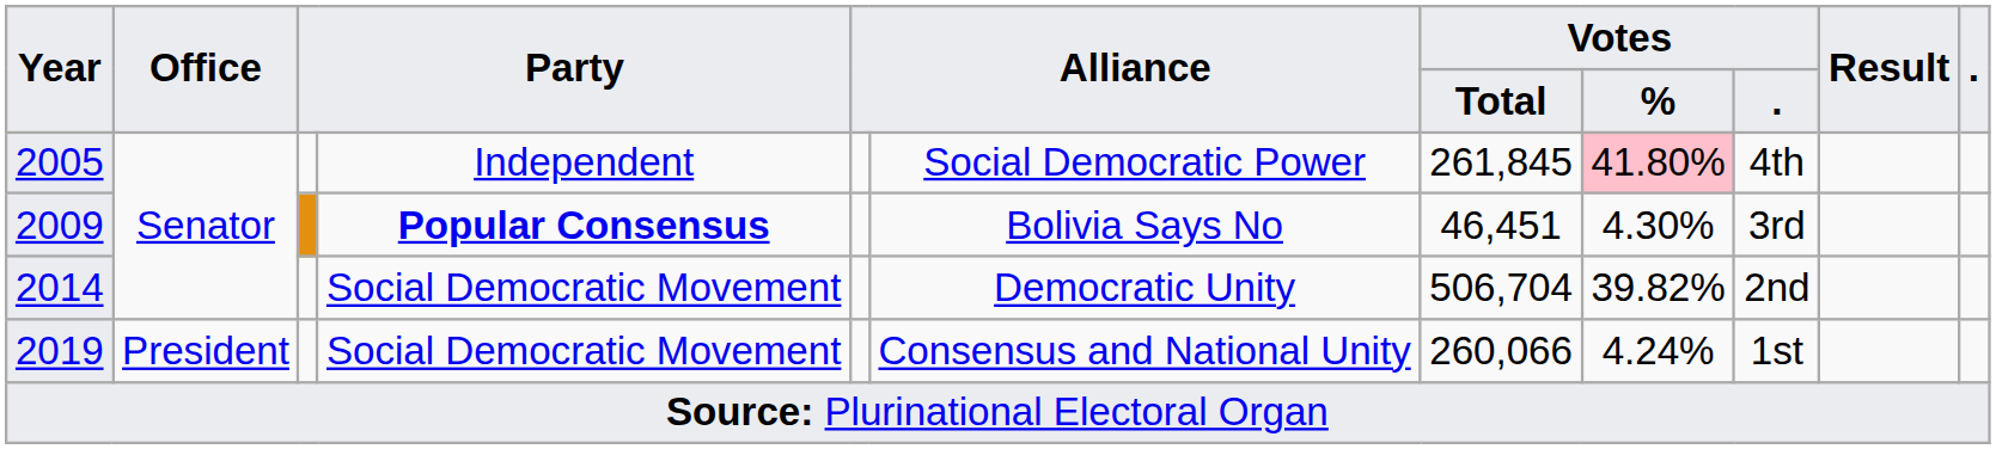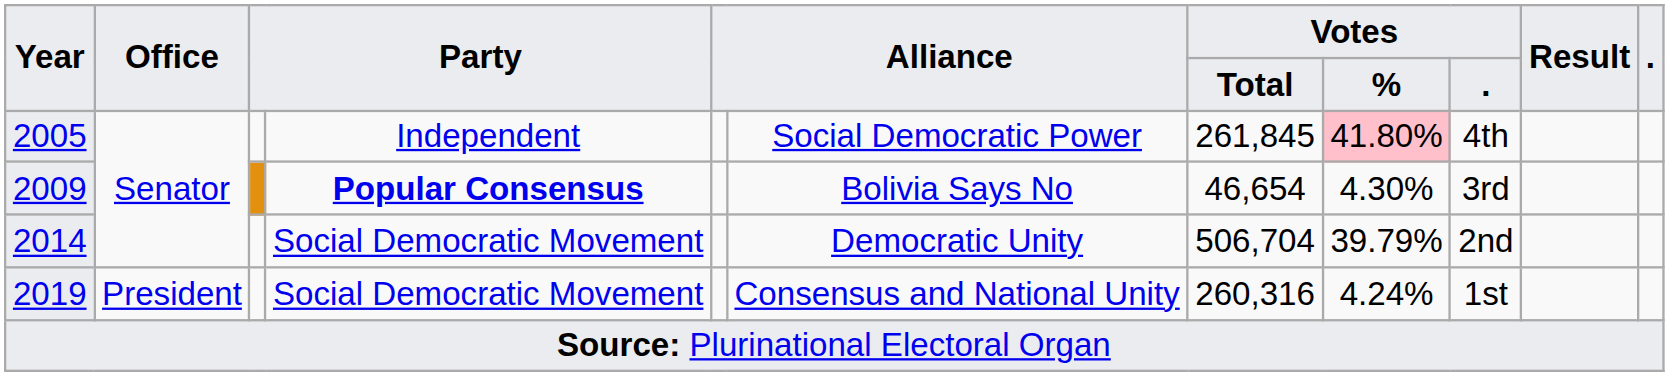2009 | Votes / Total: 46,451 -> 46,654
2014 | Votes / %: 39.82% -> 39.79%
2019 | Votes / Total: 260,066 -> 260,316
